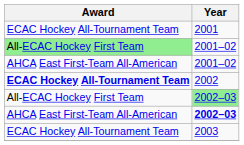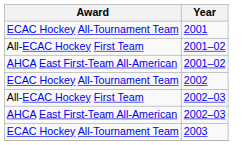row 3 | Award: lightgreen background -> no background
row 5 | Award: bold -> normal
row 6 | Year: lightgreen background -> no background
row 7 | Year: bold -> normal
